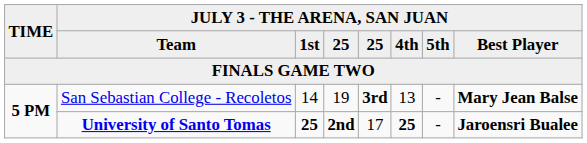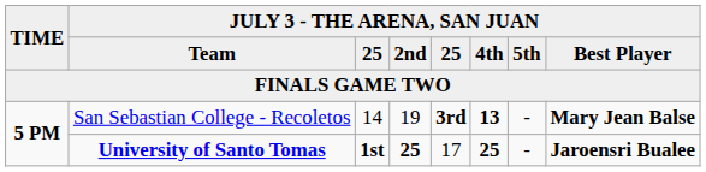Team | column 3: 1st -> 25
Team | column 4: 25 -> 2nd
San Sebastian College - Recoletos | column 6: normal -> bold
University of Santo Tomas | column 3: 25 -> 1st
University of Santo Tomas | column 4: 2nd -> 25
